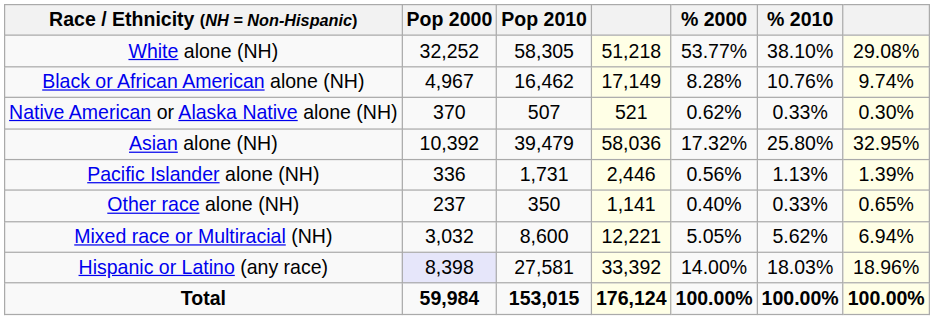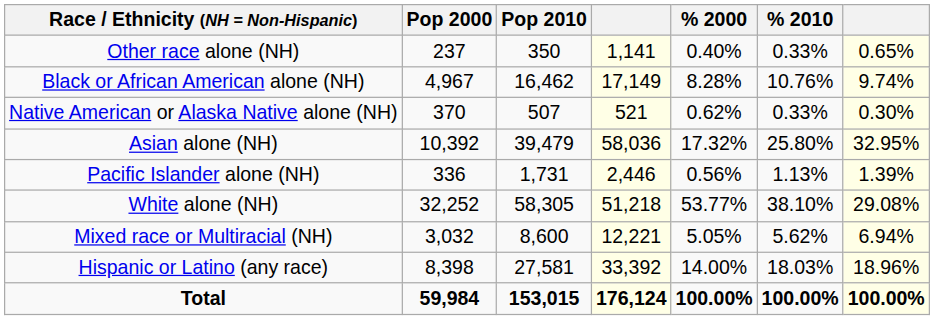rows swapped: White alone (NH) <-> Other race alone (NH)
Hispanic or Latino (any race) | Pop 2000: lavender background -> no background
